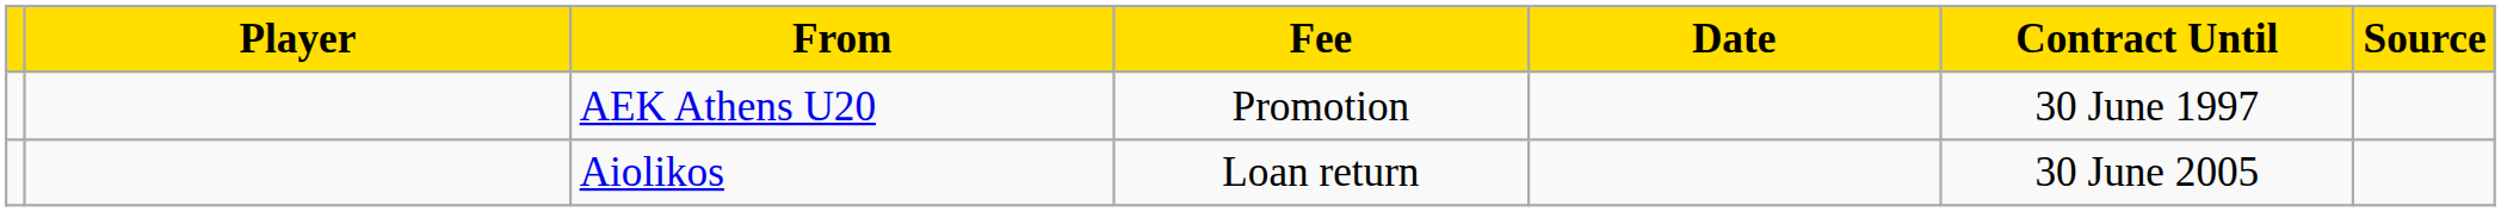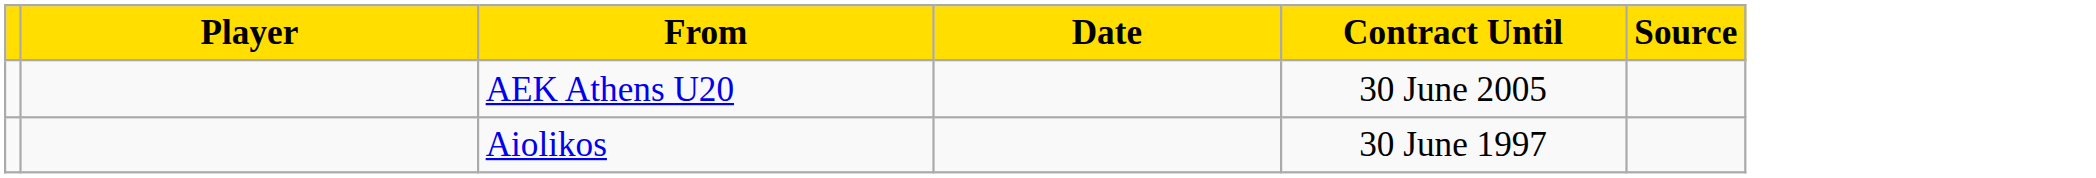- column: Fee | Promotion | Loan return
AEK Athens U20 | Contract Until: 30 June 1997 -> 30 June 2005
Aiolikos | Contract Until: 30 June 2005 -> 30 June 1997
